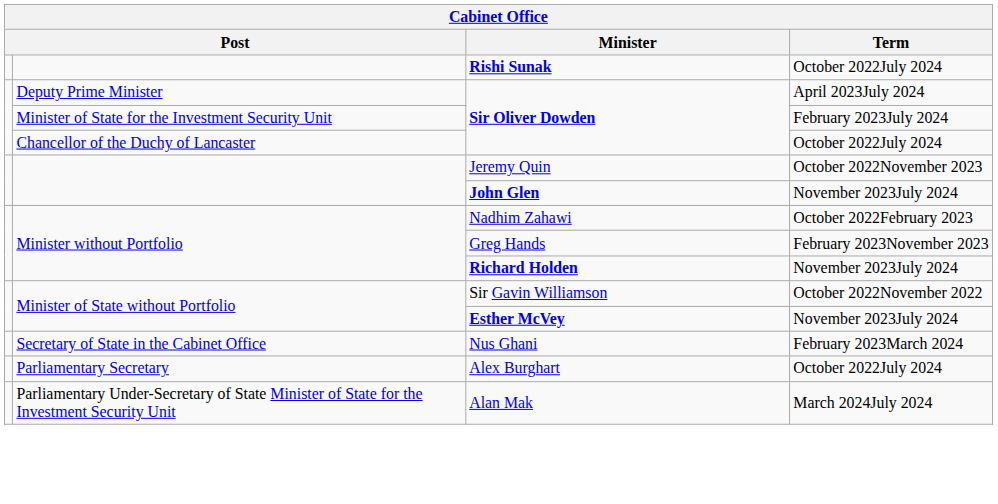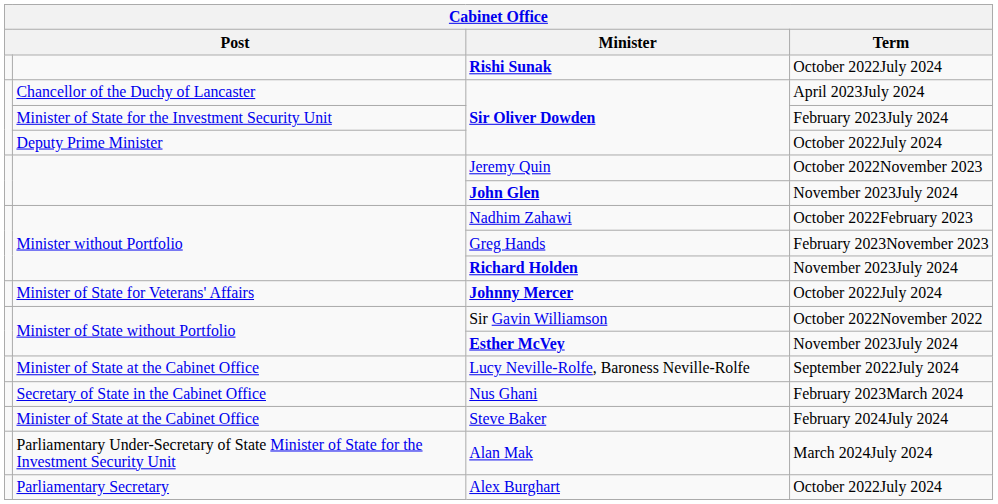Sir Oliver Dowden / April 2023July 2024 | column 2: Deputy Prime Minister -> Chancellor of the Duchy of Lancaster
Sir Oliver Dowden / October 2022July 2024 | column 2: Chancellor of the Duchy of Lancaster -> Deputy Prime Minister
+ row: Minister of State for Veterans' Affairs | Johnny Mercer | October 2022July 2024
+ row: Minister of State at the Cabinet Office | Lucy Neville-Rolfe, Baroness Neville-Rolfe | September 2022July 2024
+ row: Minister of State at the Cabinet Office | Steve Baker | February 2024July 2024
rows swapped: Alex Burghart <-> Alan Mak
